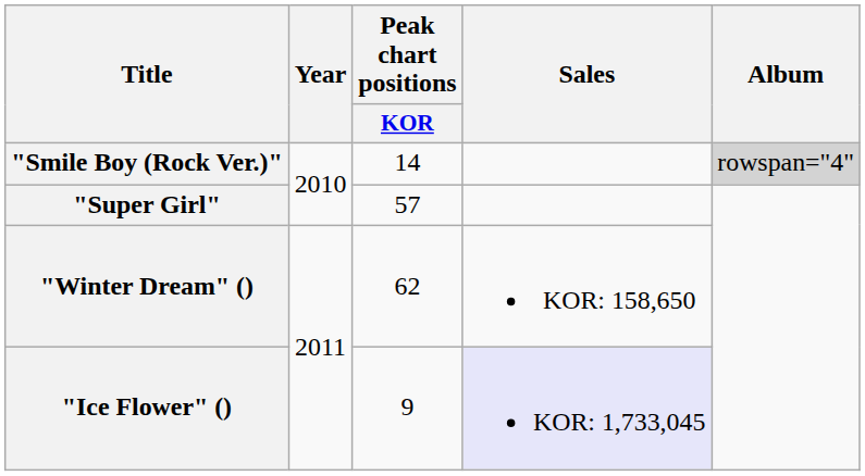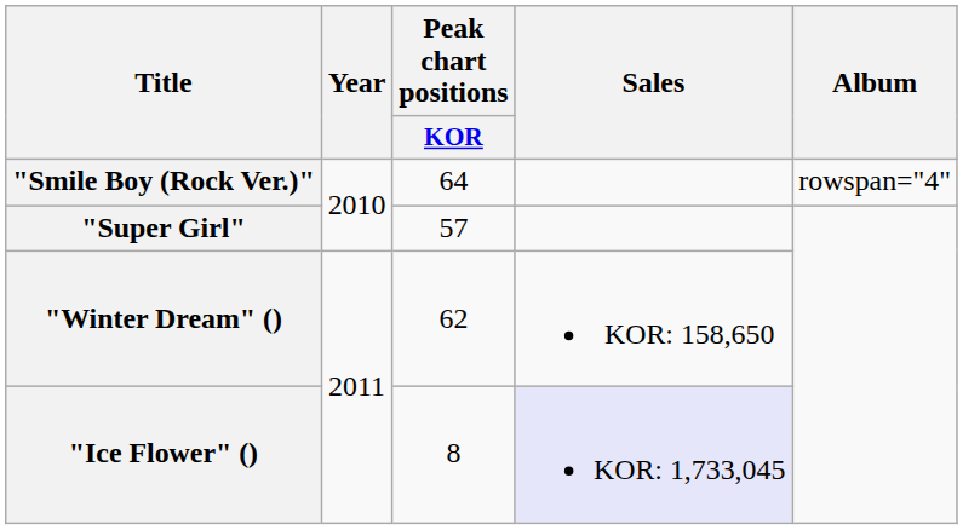"Smile Boy (Rock Ver.)" | Peak chart positions / KOR: 14 -> 64
"Smile Boy (Rock Ver.)" | Album: lightgrey background -> no background
"Ice Flower" () | Peak chart positions / KOR: 9 -> 8
